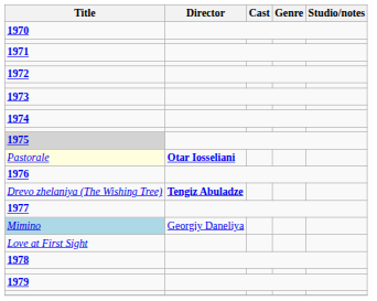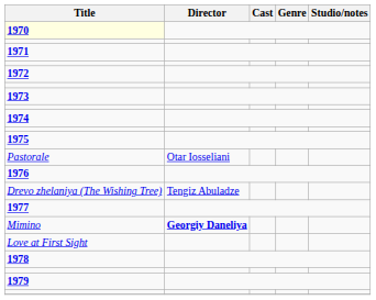1970 | Title: no background -> lightyellow background
1975 | Title: lightgrey background -> no background
Pastorale | Title: lightyellow background -> no background
Pastorale | Director: bold -> normal
Drevo zhelaniya (The Wishing Tree) | Director: bold -> normal
Mimino | Title: lightblue background -> no background
Mimino | Director: normal -> bold
